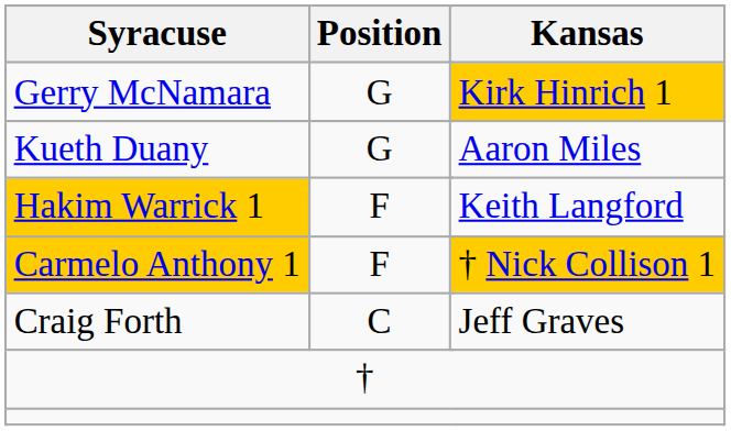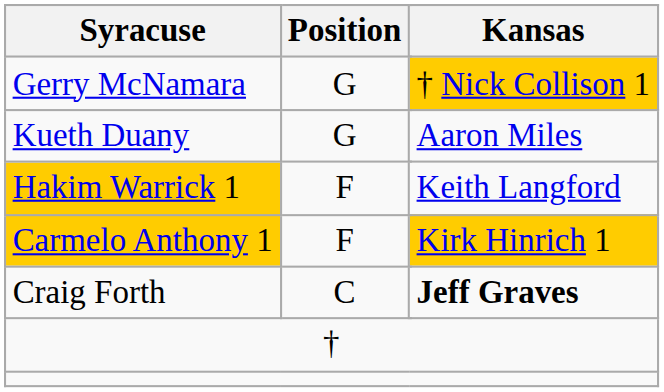Gerry McNamara | Kansas: Kirk Hinrich 1 -> † Nick Collison 1
Carmelo Anthony 1 | Kansas: † Nick Collison 1 -> Kirk Hinrich 1
Craig Forth | Kansas: normal -> bold
